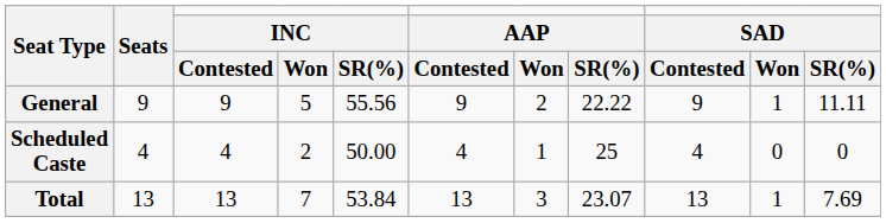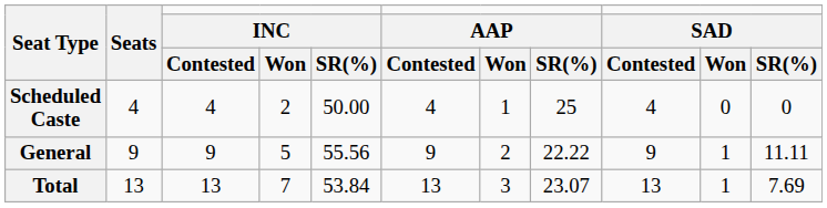rows swapped: General <-> Scheduled Caste
